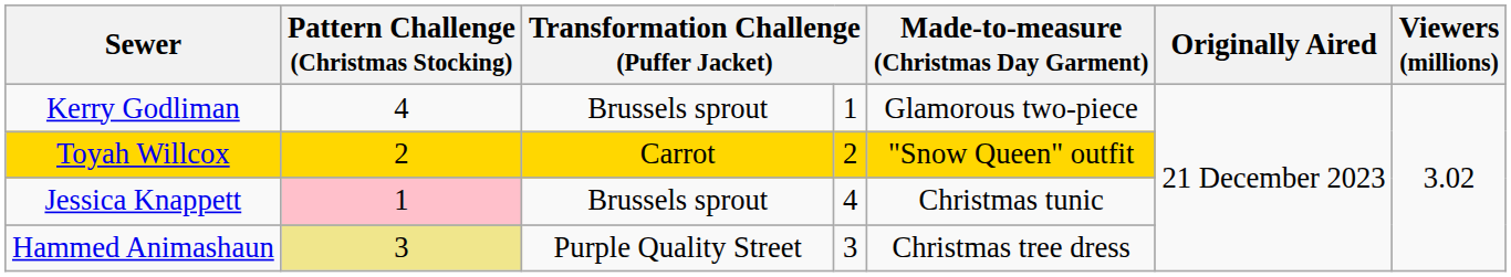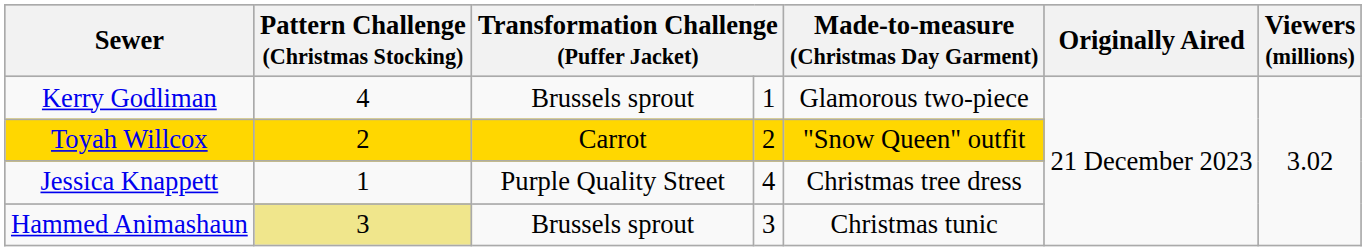Jessica Knappett | Pattern Challenge (Christmas Stocking): pink background -> no background
Jessica Knappett | column 3: Brussels sprout -> Purple Quality Street
Jessica Knappett | Made-to-measure (Christmas Day Garment): Christmas tunic -> Christmas tree dress
Hammed Animashaun | column 3: Purple Quality Street -> Brussels sprout
Hammed Animashaun | Made-to-measure (Christmas Day Garment): Christmas tree dress -> Christmas tunic
